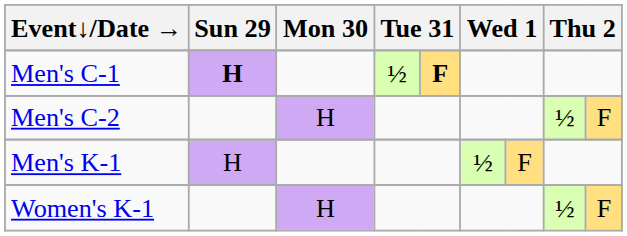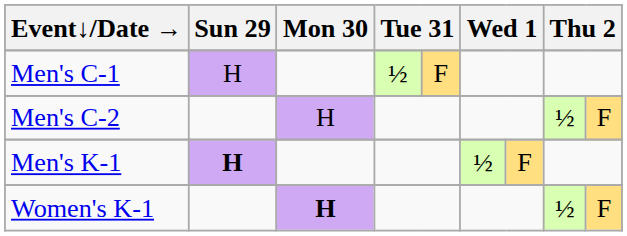Men's C-1 | Sun 29: bold -> normal
Men's C-1 | column 5: bold -> normal
Men's K-1 | Sun 29: normal -> bold
Women's K-1 | Mon 30: normal -> bold
